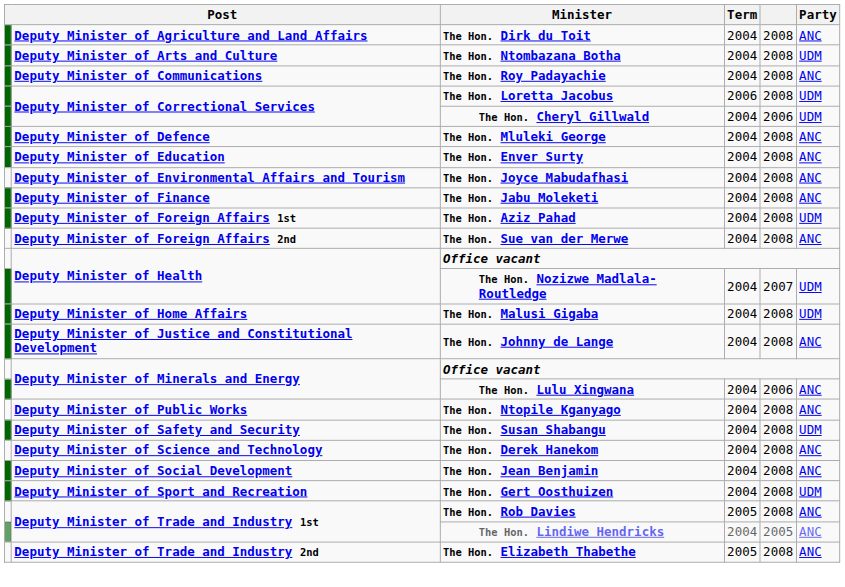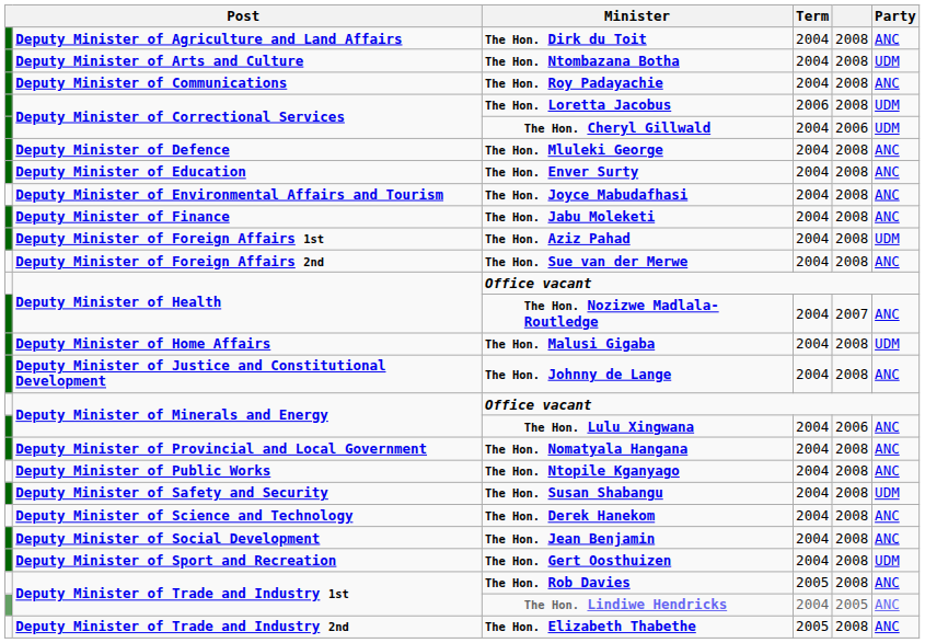The Hon. Nozizwe Madlala-Routledge | Party: UDM -> ANC
+ row: Deputy Minister of Provincial and Local Government | The Hon. Nomatyala Hangana | 2004 | 2008 | ANC
